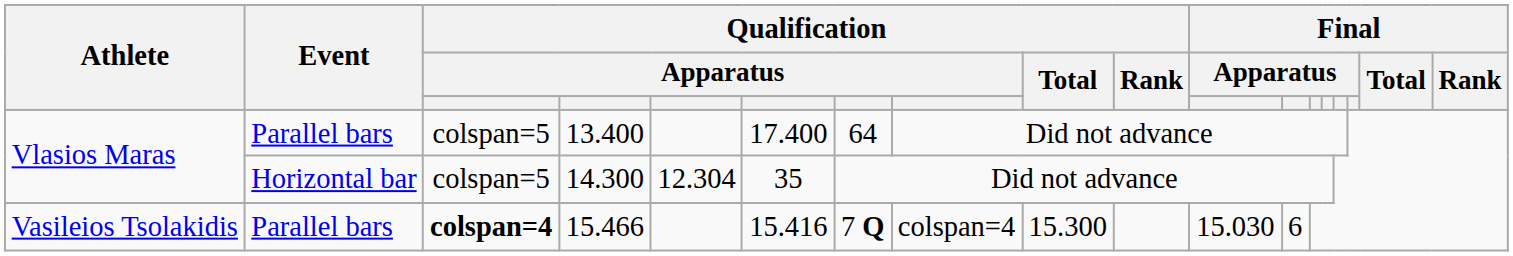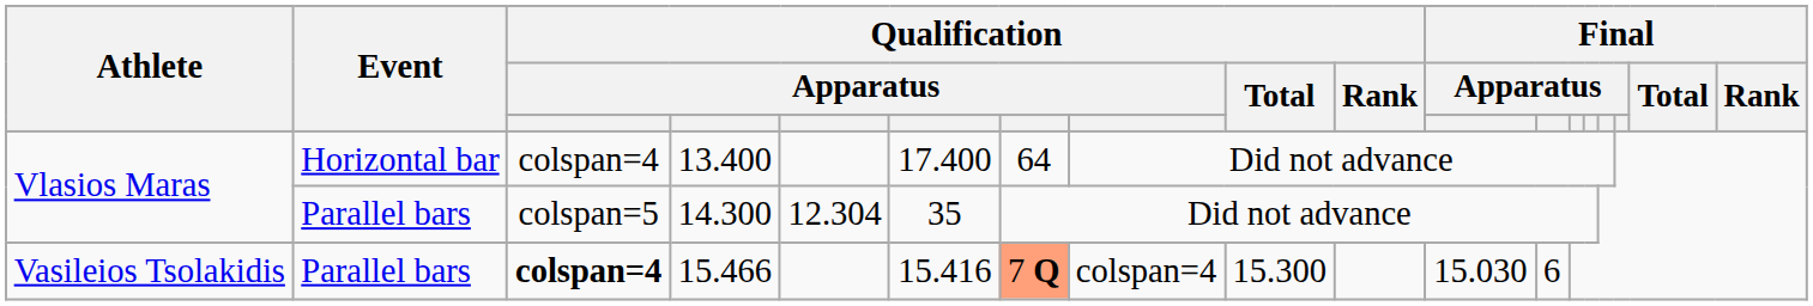row 4 | Event: Parallel bars -> Horizontal bar
row 4 | column 3: colspan=5 -> colspan=4
row 5 | Event: Horizontal bar -> Parallel bars
row 6 | column 7: no background -> lightsalmon background
